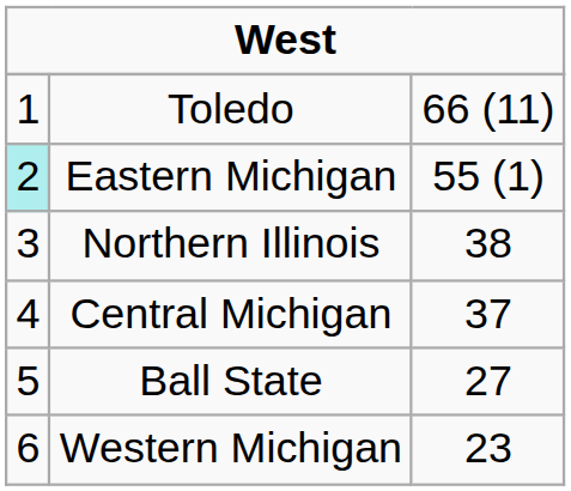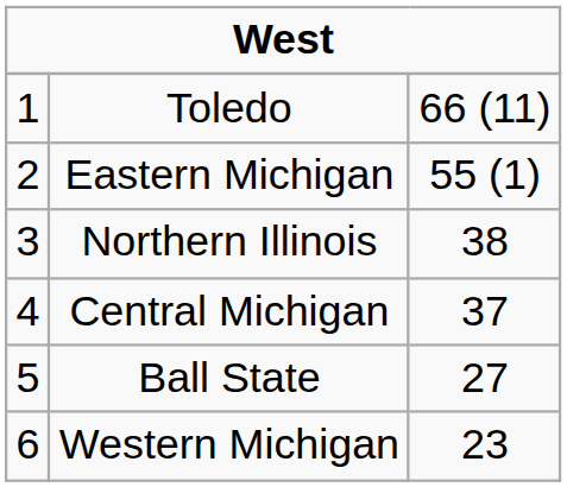Eastern Michigan | column 1: paleturquoise background -> no background
